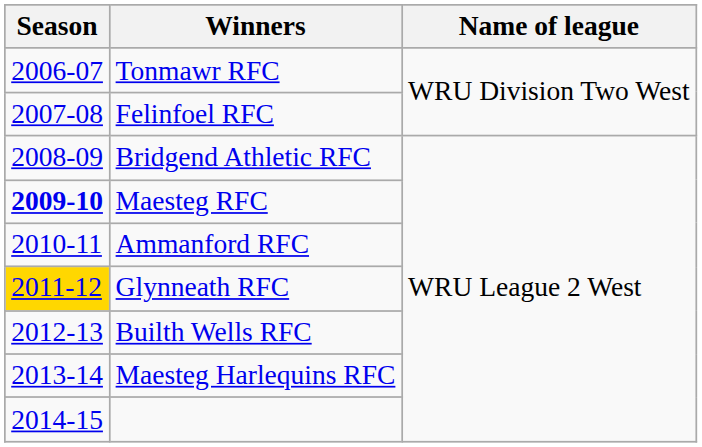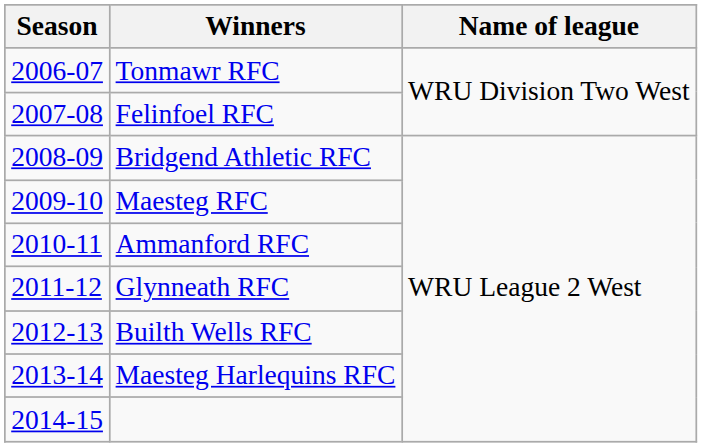Maesteg RFC | Season: bold -> normal
Glynneath RFC | Season: gold background -> no background
